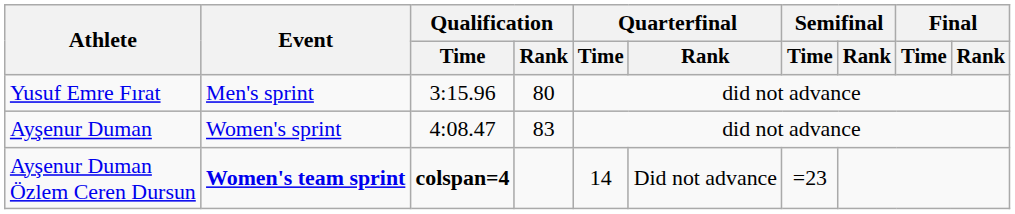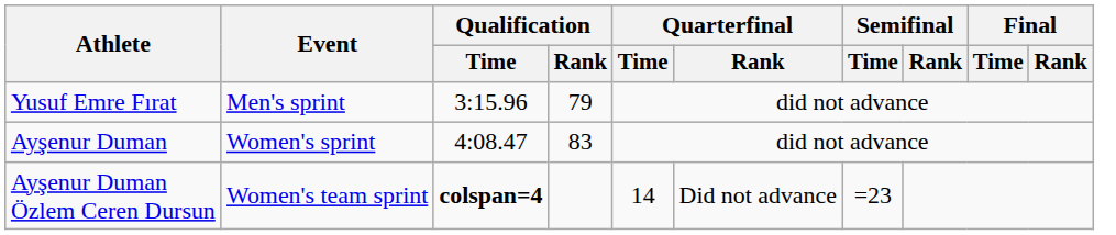Yusuf Emre Fırat | Qualification / Rank: 80 -> 79
Ayşenur Duman Özlem Ceren Dursun | Event: bold -> normal
